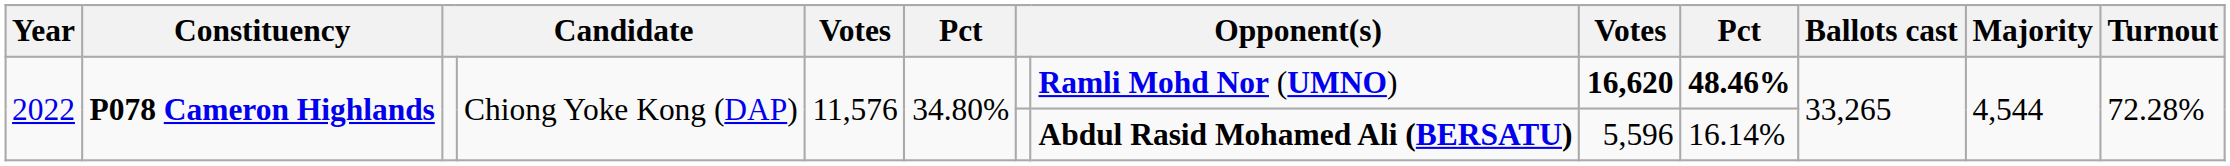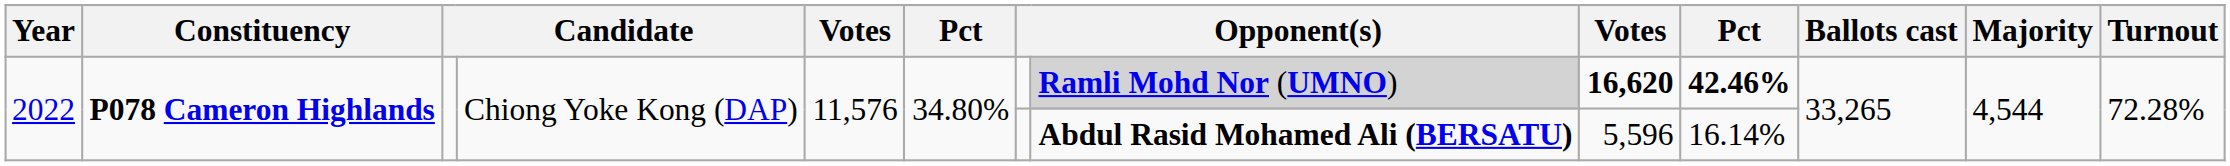row 2 | column 8: no background -> lightgrey background
row 2 | column 10: 48.46% -> 42.46%
